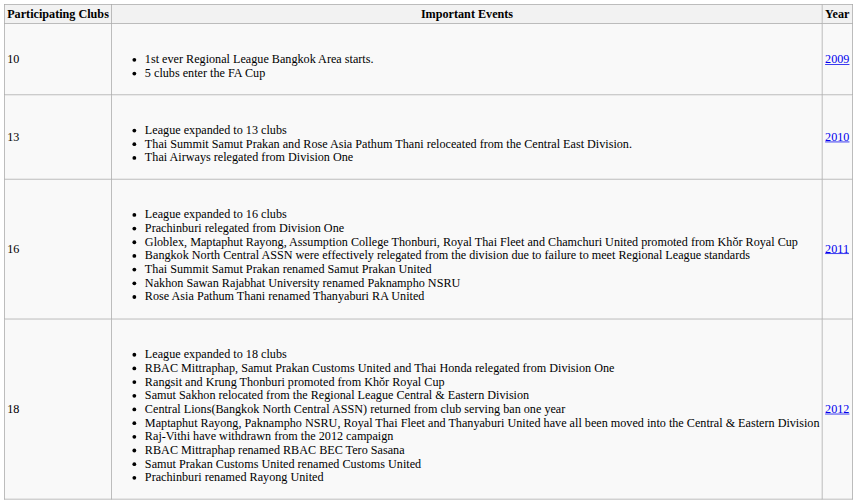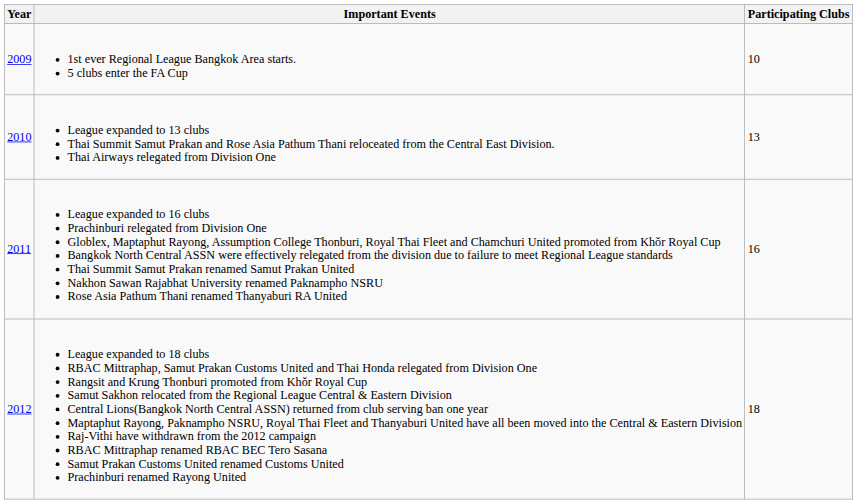columns swapped: Year <-> Participating Clubs
